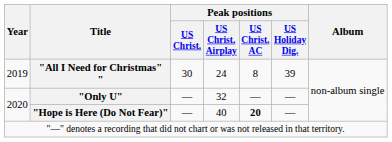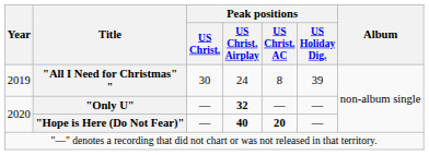"Only U" | Peak positions / US Christ. Airplay: normal -> bold
"Hope is Here (Do Not Fear)" | Peak positions / US Christ. Airplay: normal -> bold
